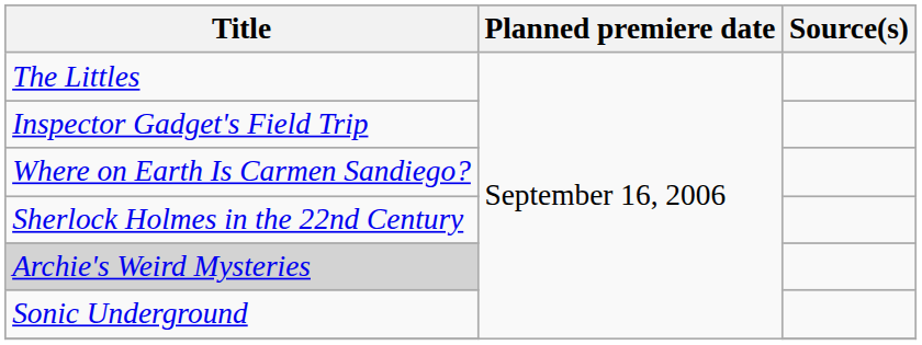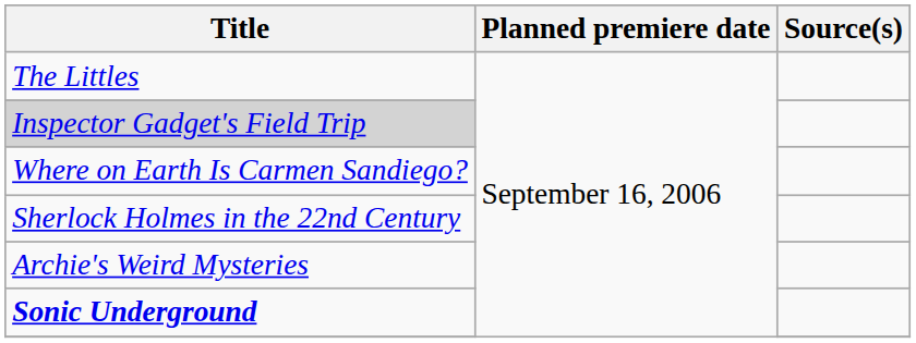Inspector Gadget's Field Trip | Title: no background -> lightgrey background
Archie's Weird Mysteries | Title: lightgrey background -> no background
Sonic Underground | Title: normal -> bold
